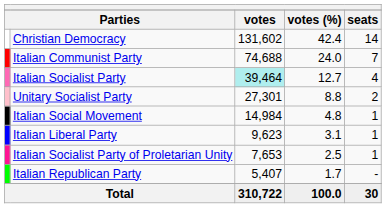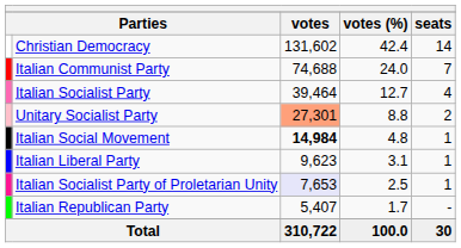Italian Socialist Party | votes: paleturquoise background -> no background
Unitary Socialist Party | votes: no background -> lightsalmon background
Italian Social Movement | votes: normal -> bold
Italian Socialist Party of Proletarian Unity | votes: no background -> lavender background
